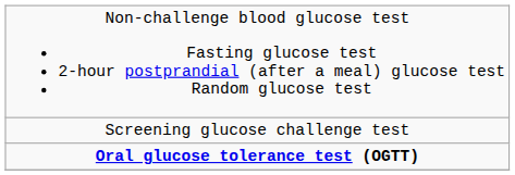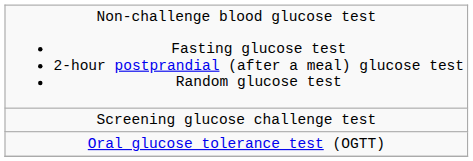row 3 | column 1: bold -> normal
